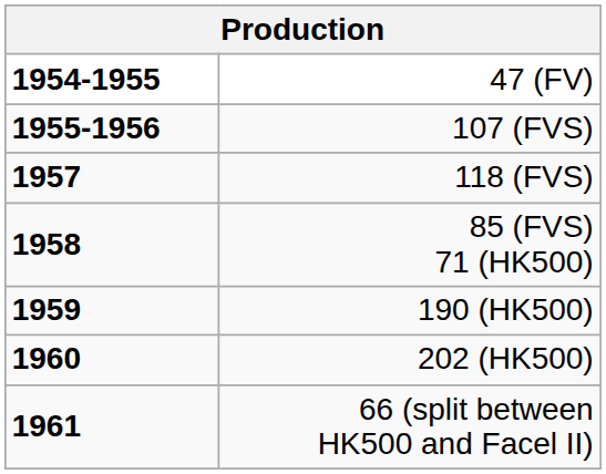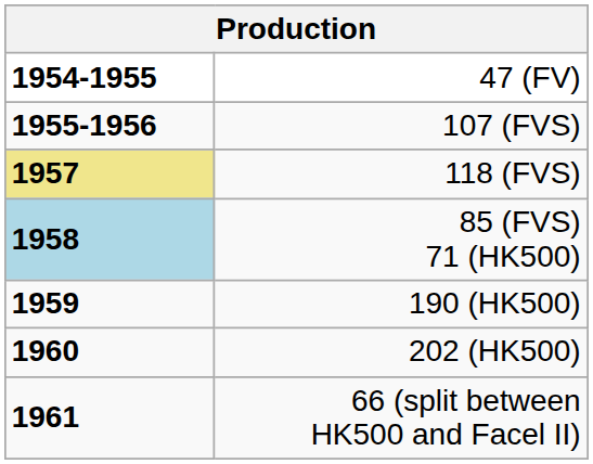118 (FVS) | column 1: no background -> khaki background
85 (FVS) 71 (HK500) | column 1: no background -> lightblue background
